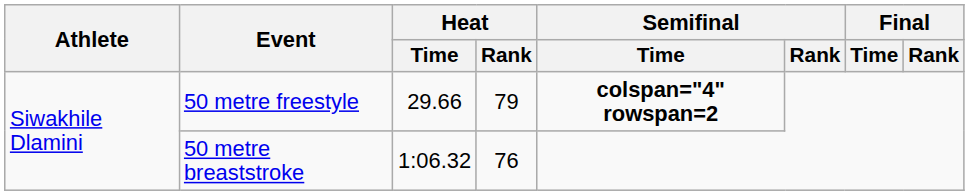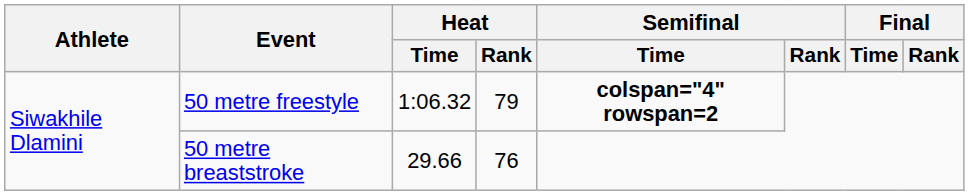50 metre freestyle | Heat / Time: 29.66 -> 1:06.32
50 metre breaststroke | Heat / Time: 1:06.32 -> 29.66
